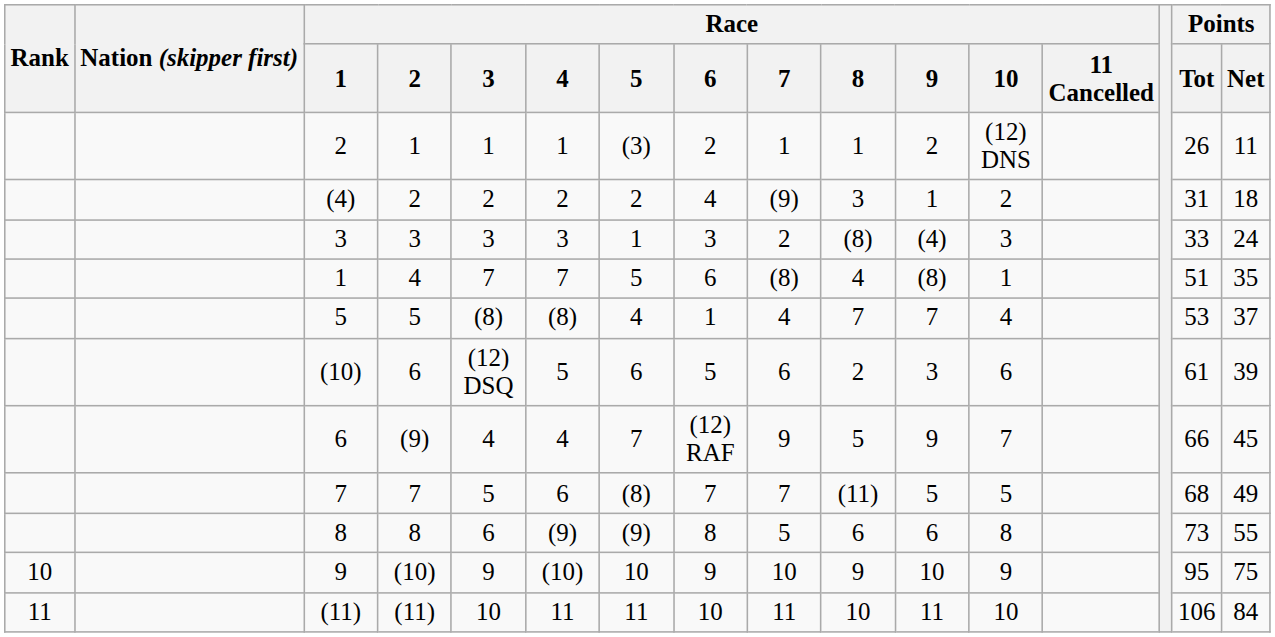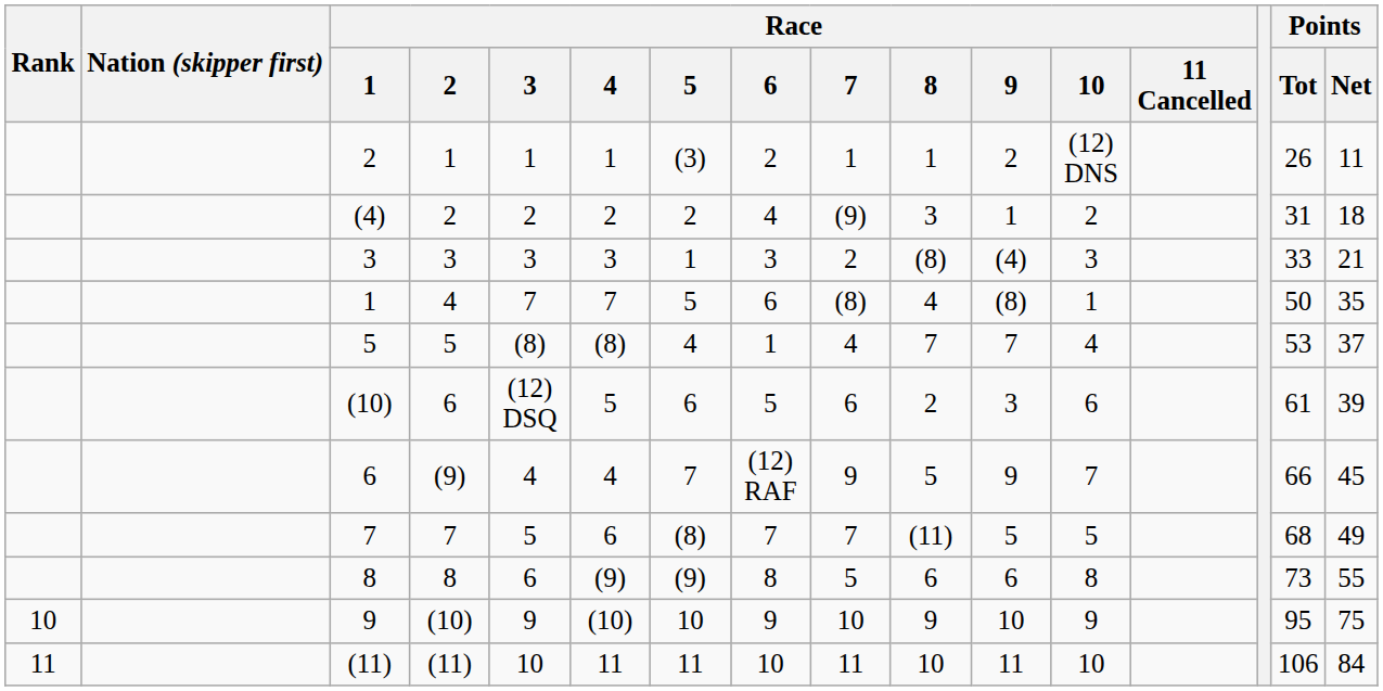row 5 | Points / Net: 24 -> 21
row 6 | Points / Tot: 51 -> 50
